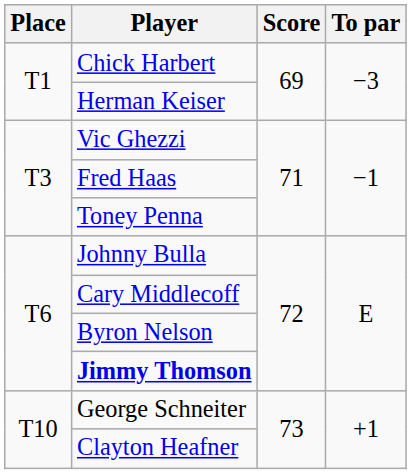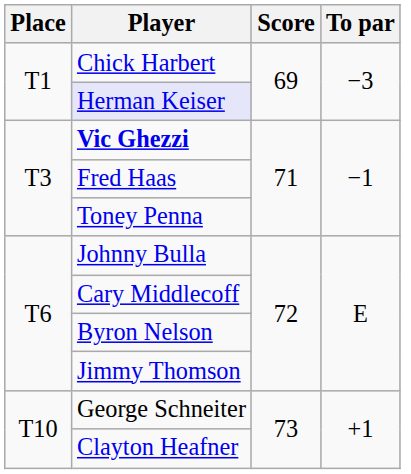Herman Keiser | Player: no background -> lavender background
Vic Ghezzi | Player: normal -> bold
Jimmy Thomson | Player: bold -> normal
